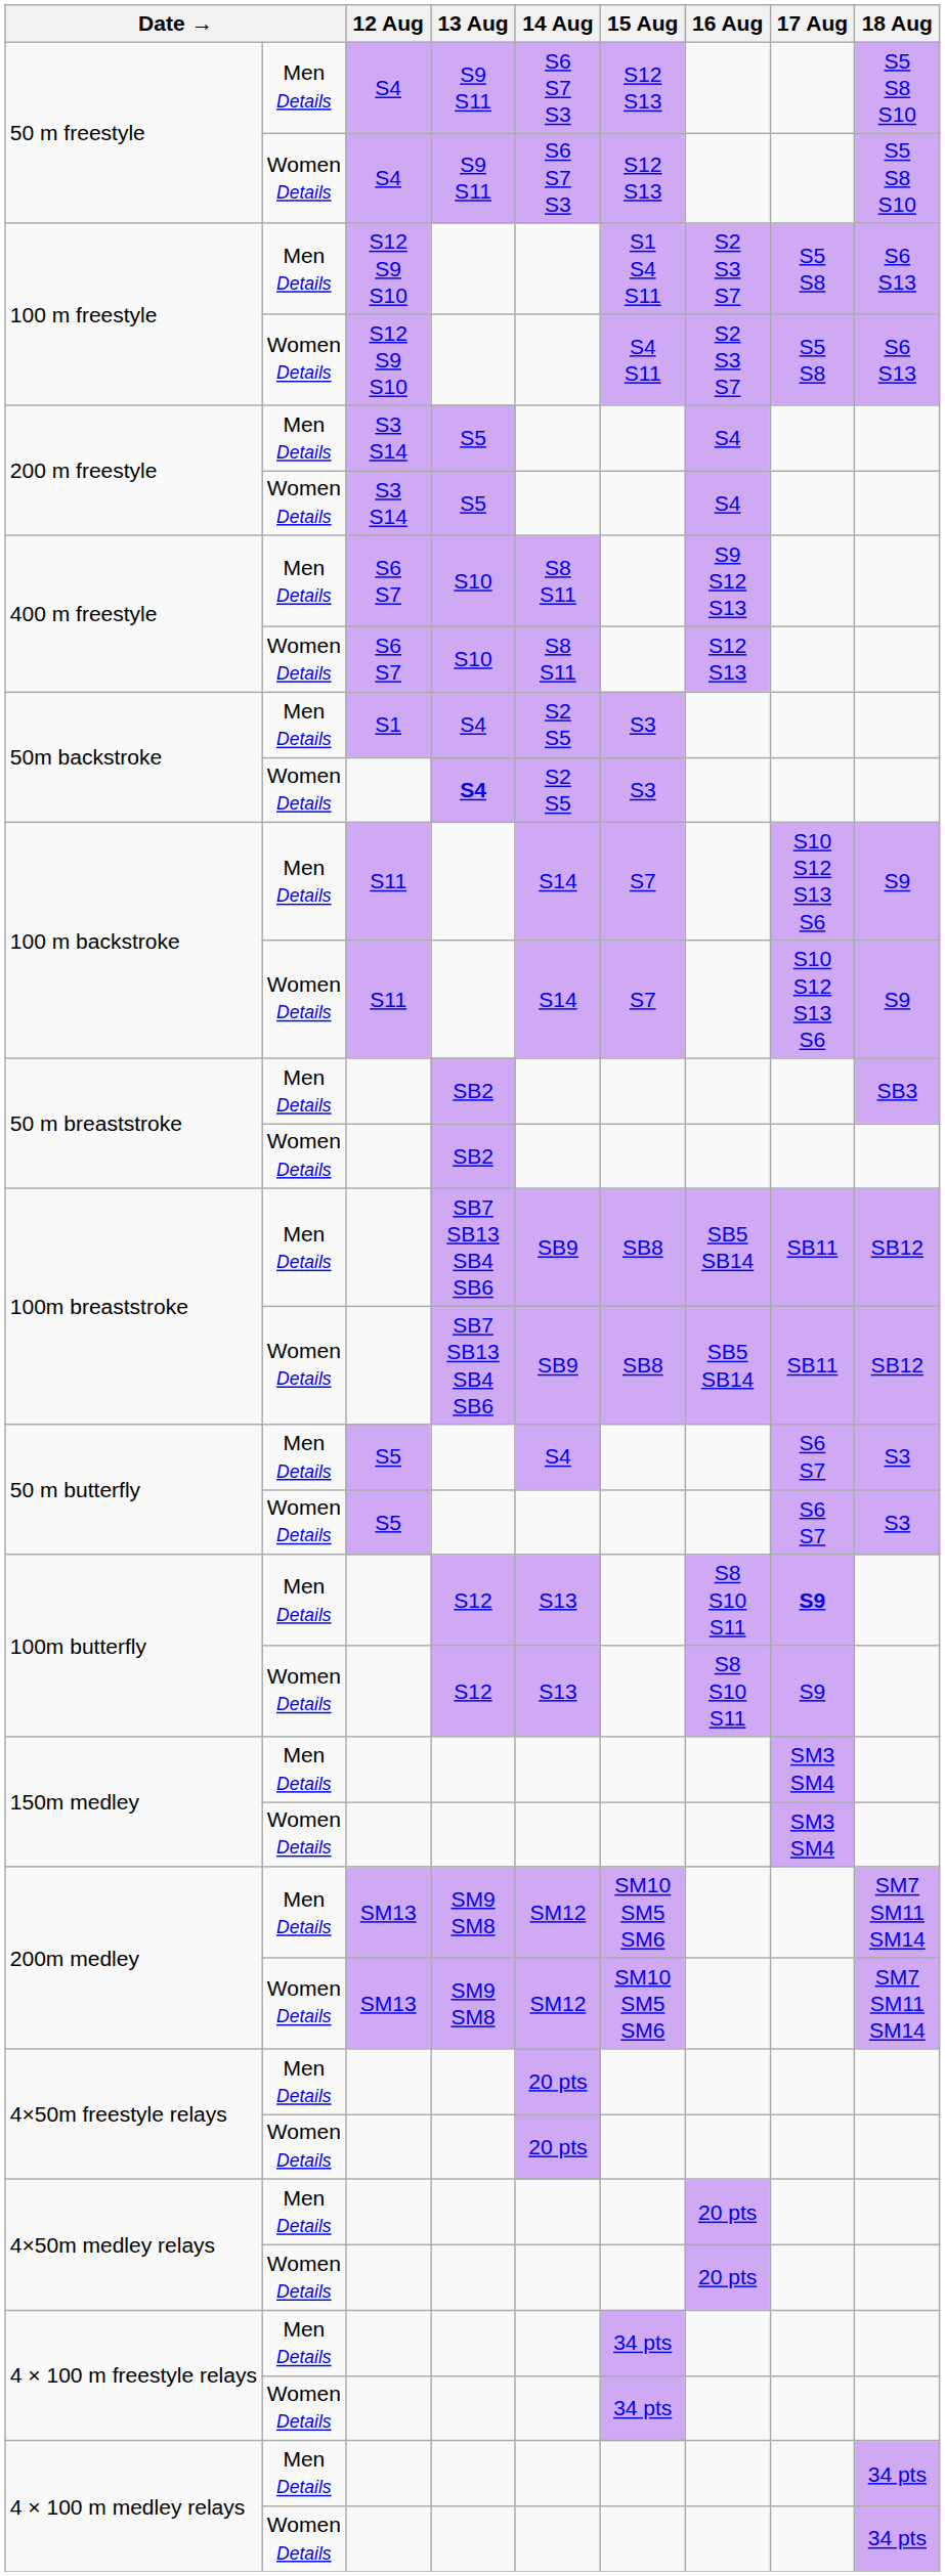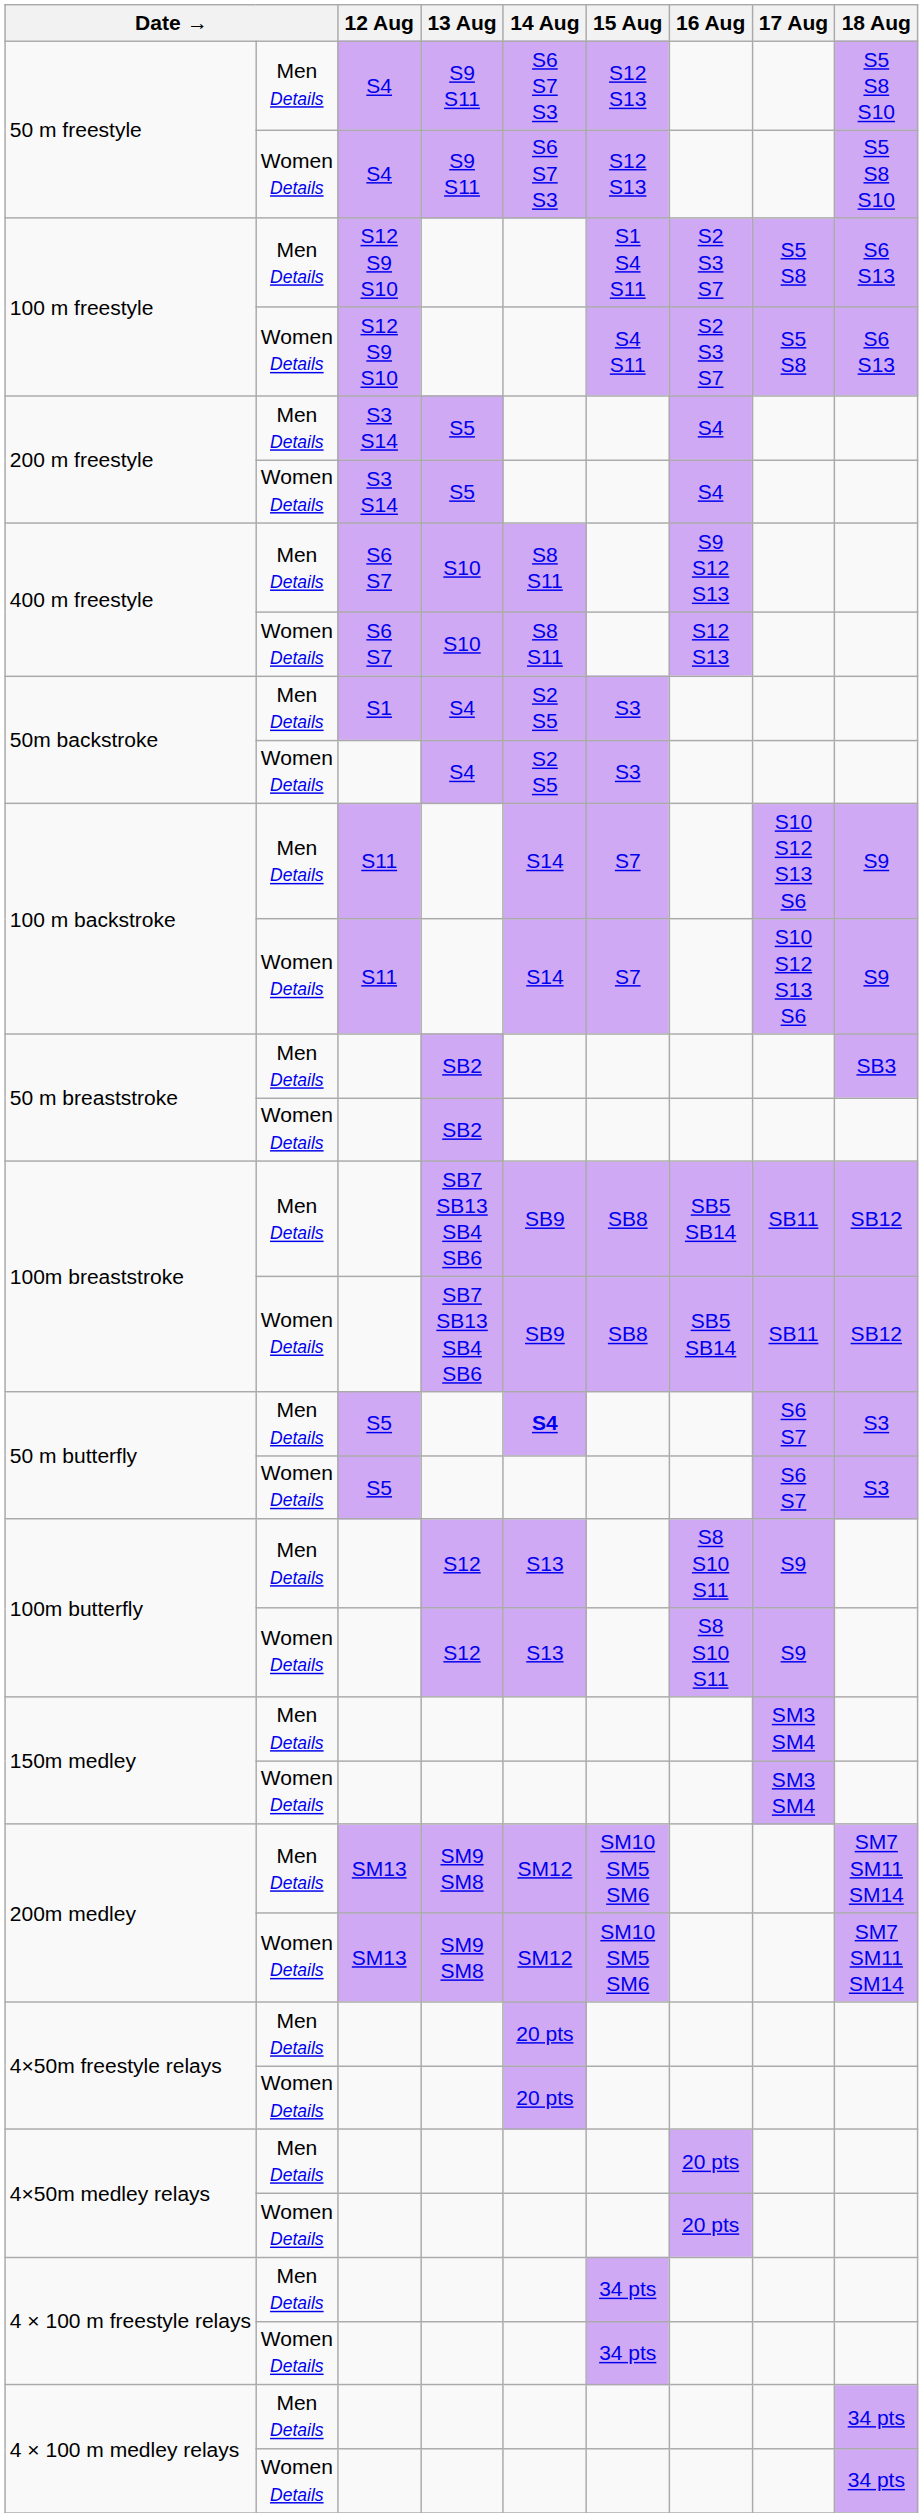50m backstroke / Women Details | 13 Aug: bold -> normal
50 m butterfly / Men Details | 14 Aug: normal -> bold
100m butterfly / Men Details | 17 Aug: bold -> normal
